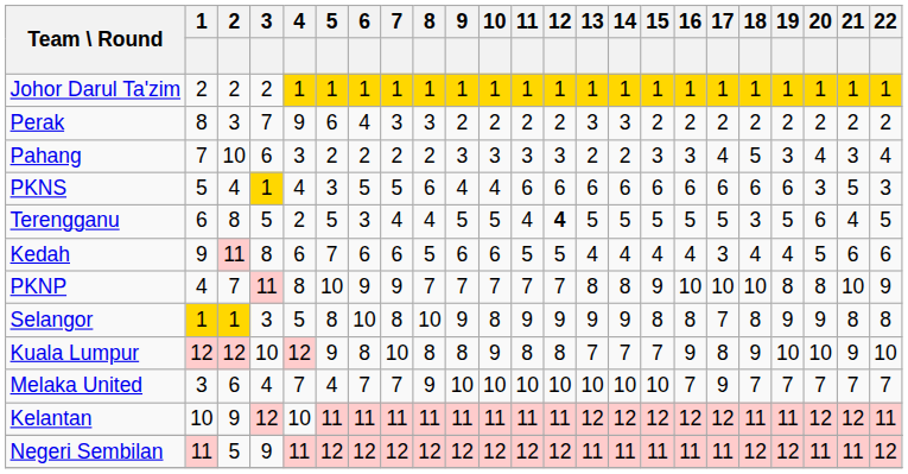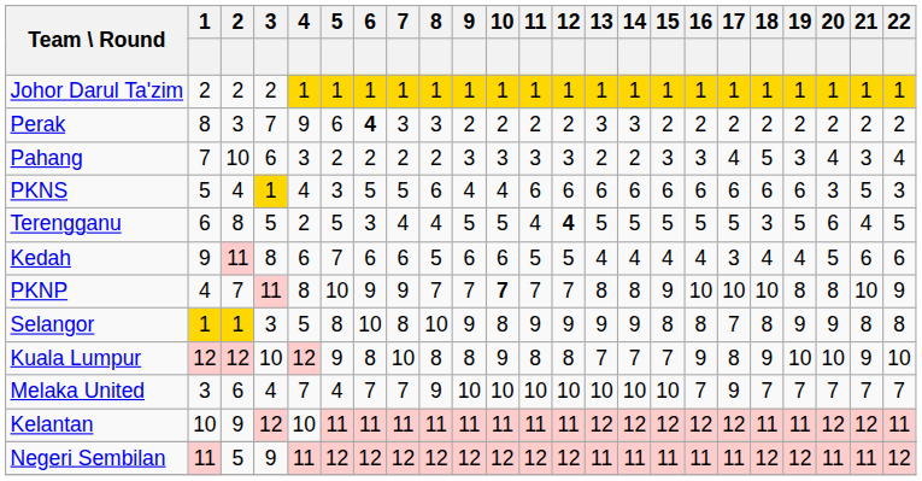Perak | 6: normal -> bold
PKNP | 10: normal -> bold
